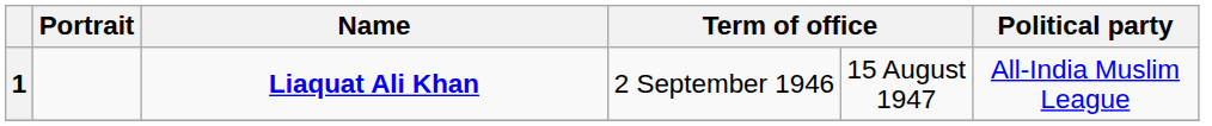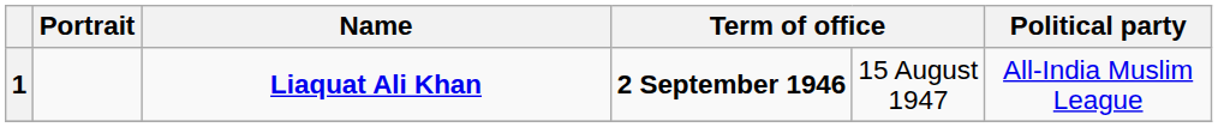1 | column 4: normal -> bold
